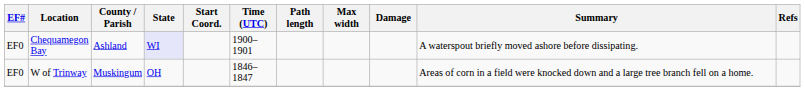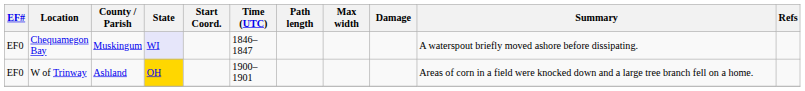Chequamegon Bay | County / Parish: Ashland -> Muskingum
Chequamegon Bay | Time (UTC): 1900–1901 -> 1846–1847
W of Trinway | County / Parish: Muskingum -> Ashland
W of Trinway | State: no background -> gold background
W of Trinway | Time (UTC): 1846–1847 -> 1900–1901
